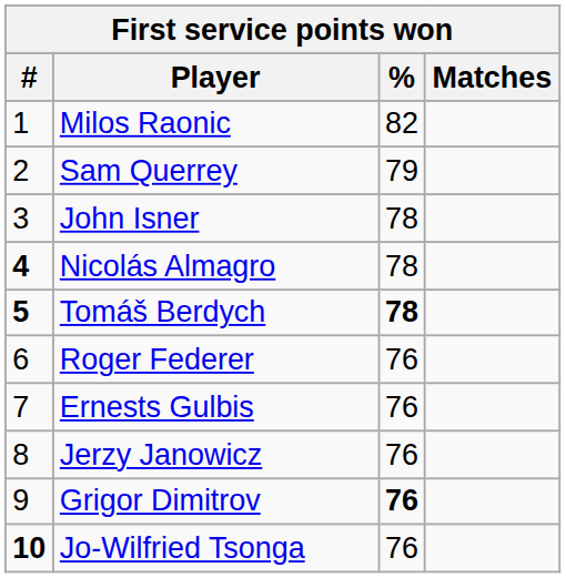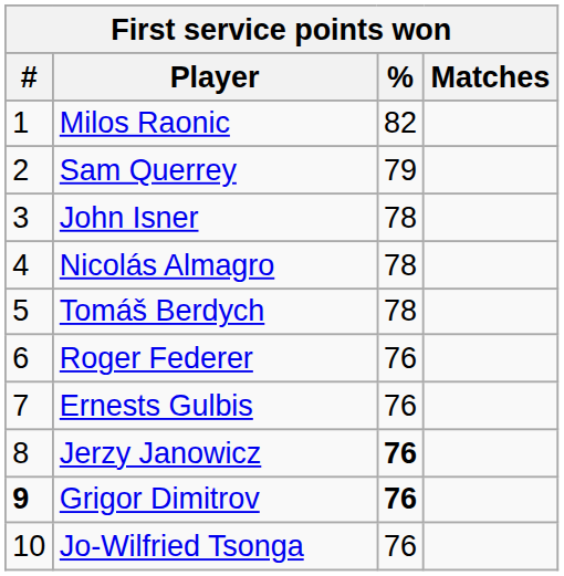Nicolás Almagro | #: bold -> normal
Tomáš Berdych | #: bold -> normal
Tomáš Berdych | %: bold -> normal
Jerzy Janowicz | %: normal -> bold
Grigor Dimitrov | #: normal -> bold
Jo-Wilfried Tsonga | #: bold -> normal
